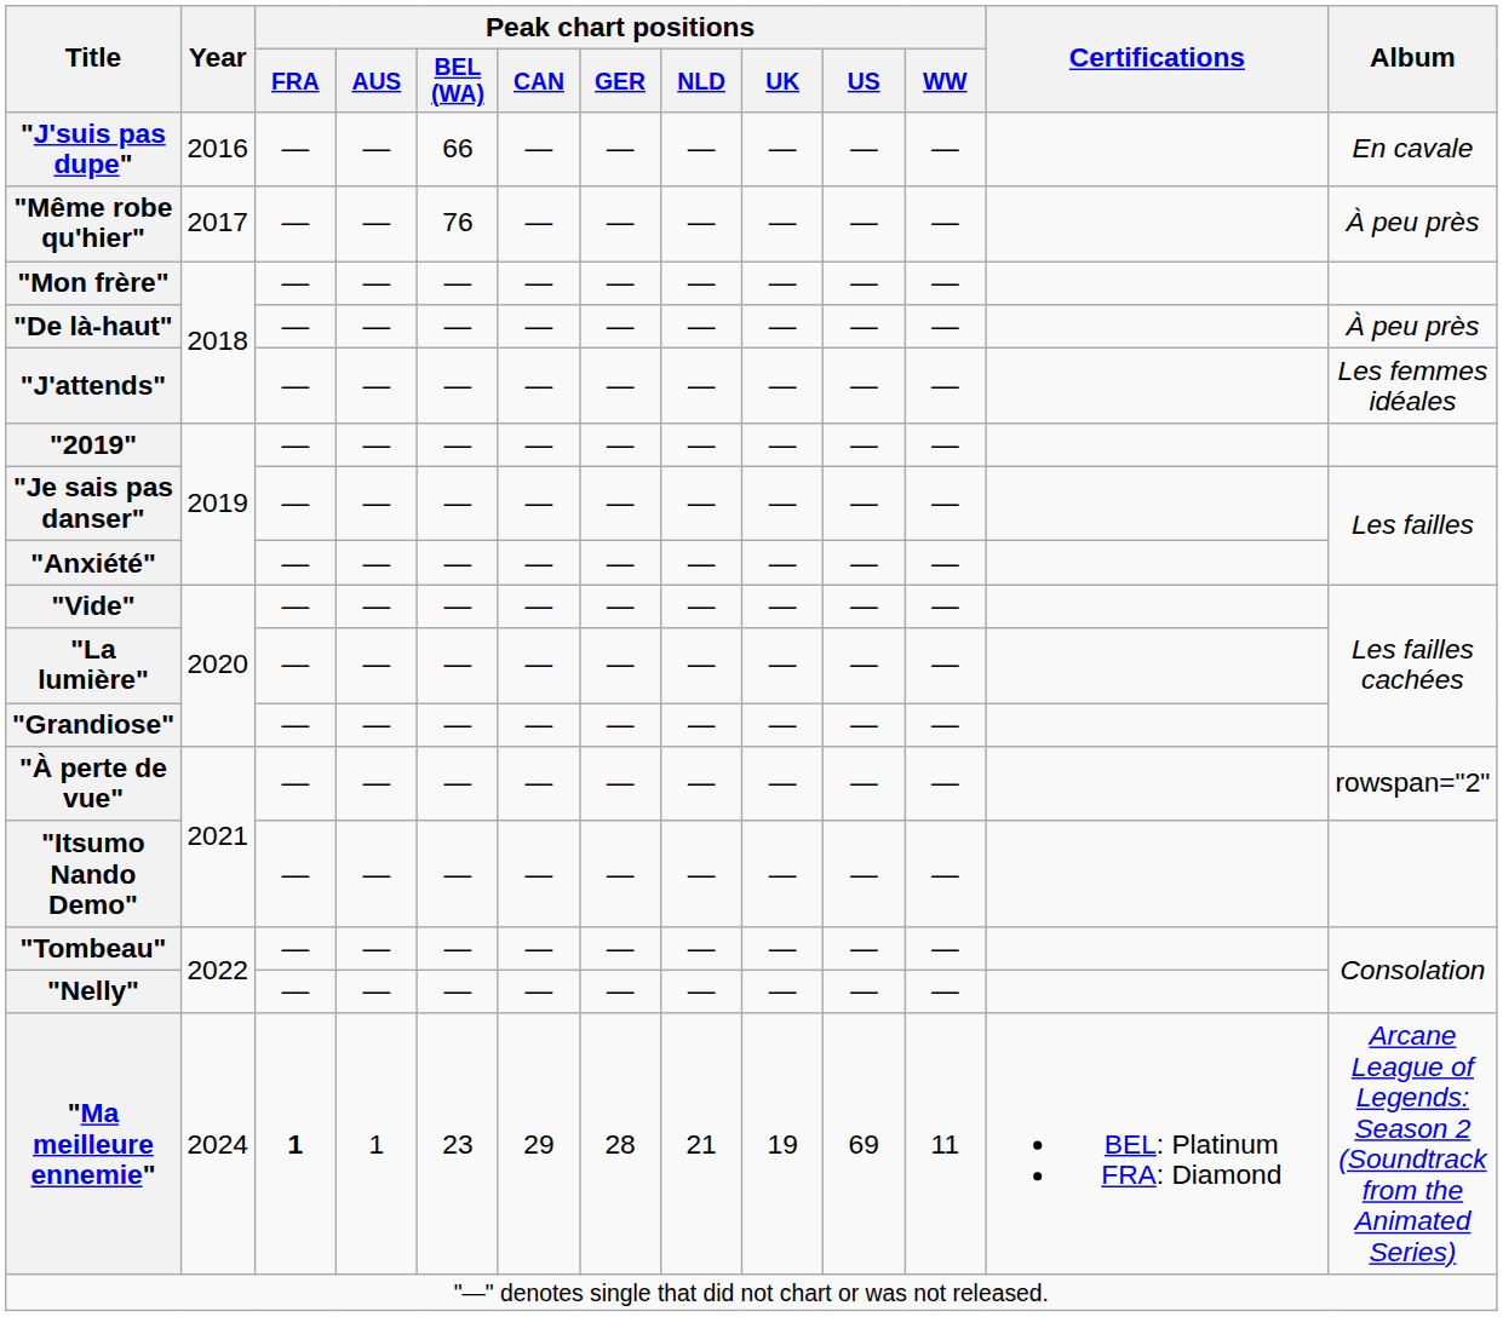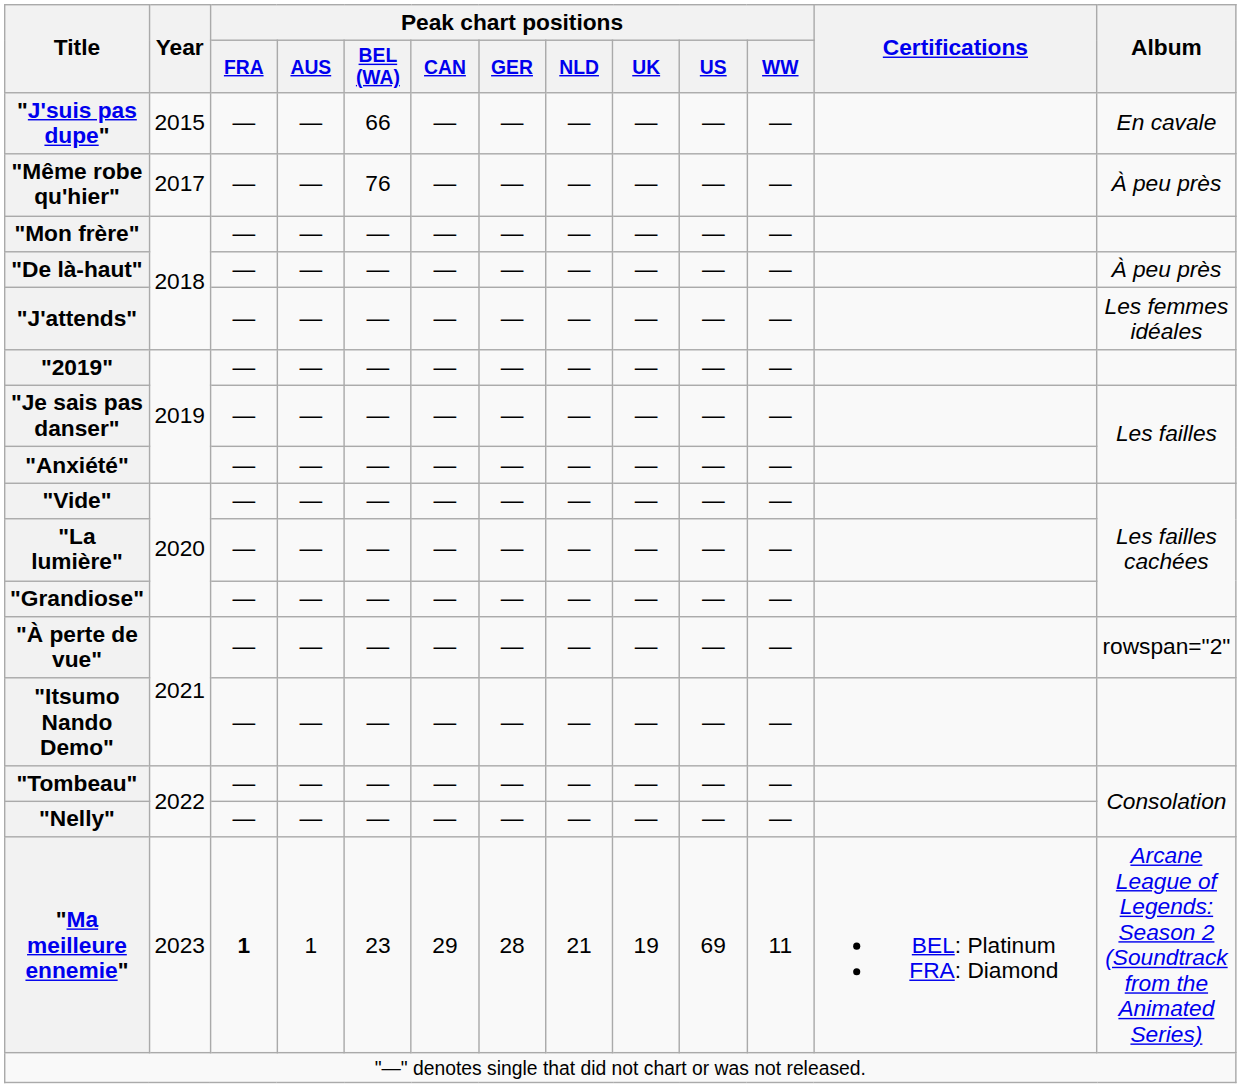"J'suis pas dupe" | Year: 2016 -> 2015
"Ma meilleure ennemie" | Year: 2024 -> 2023
